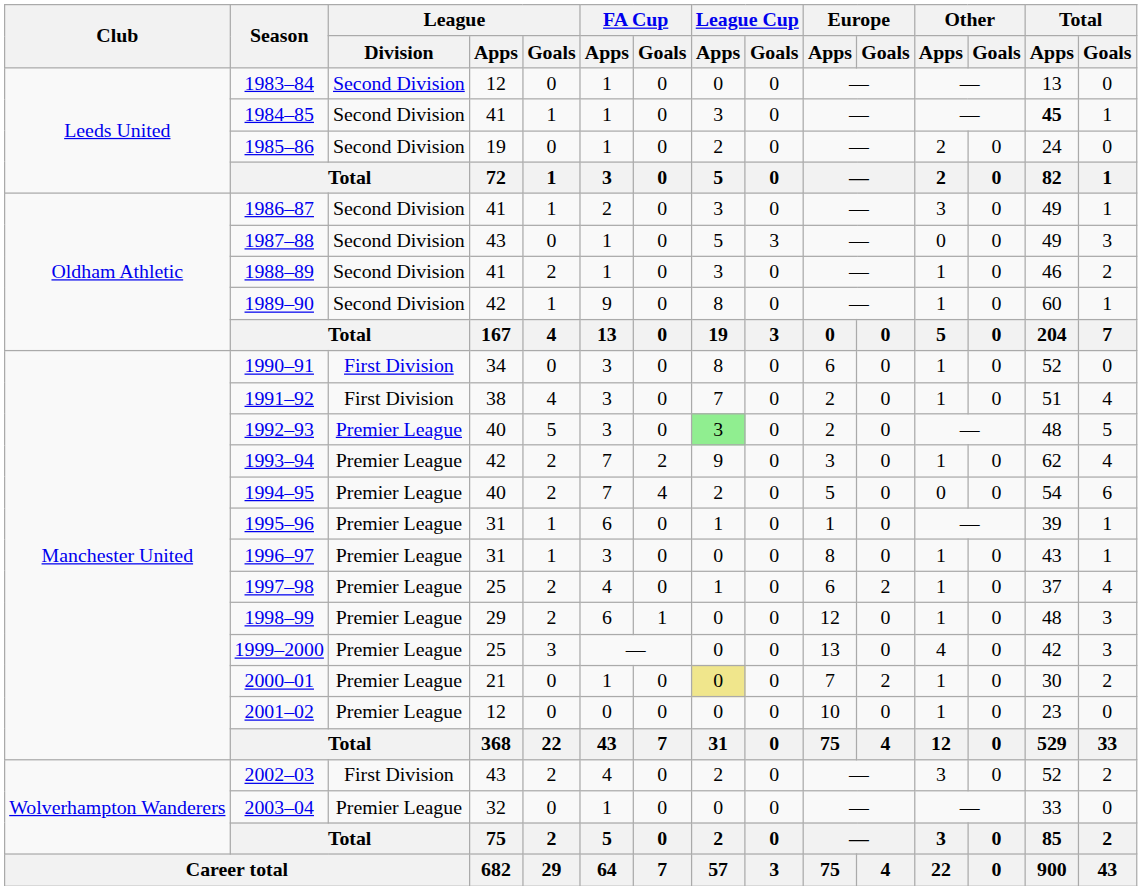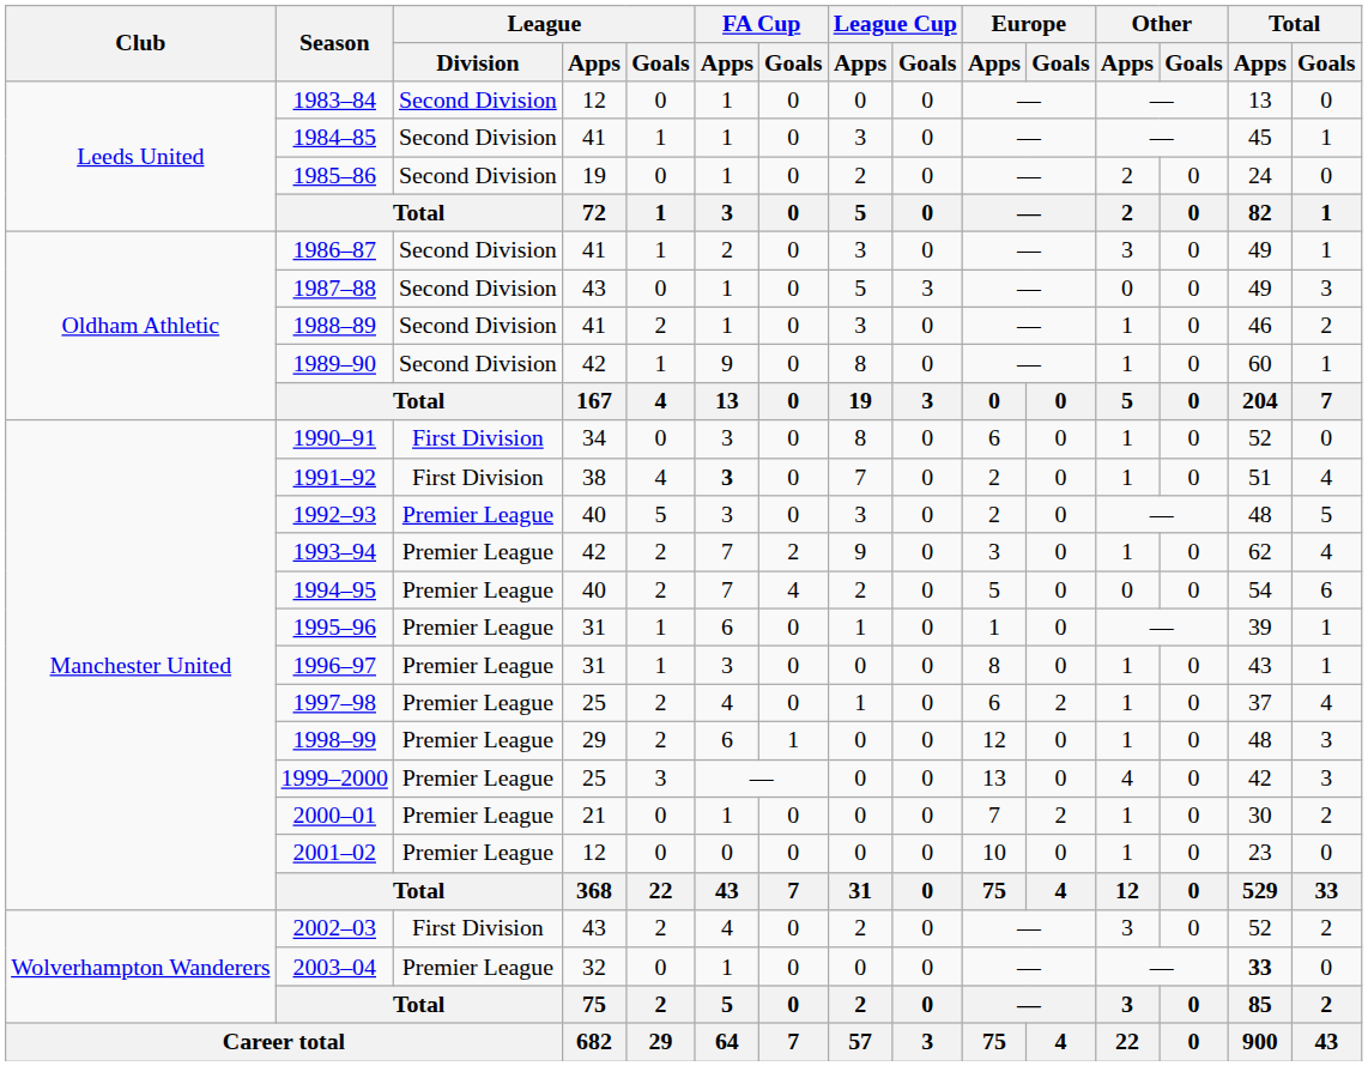1984–85 | Total / Apps: bold -> normal
1991–92 | FA Cup / Apps: normal -> bold
1992–93 | League Cup / Apps: lightgreen background -> no background
2000–01 | League Cup / Apps: khaki background -> no background
2003–04 | Total / Apps: normal -> bold
